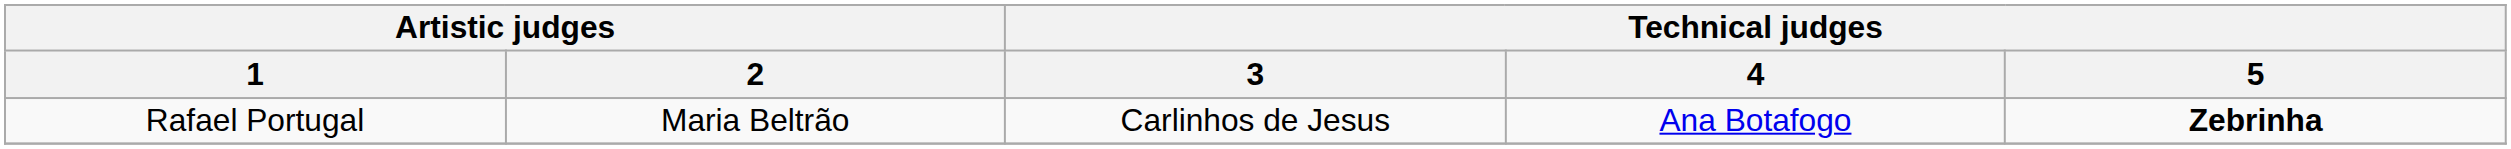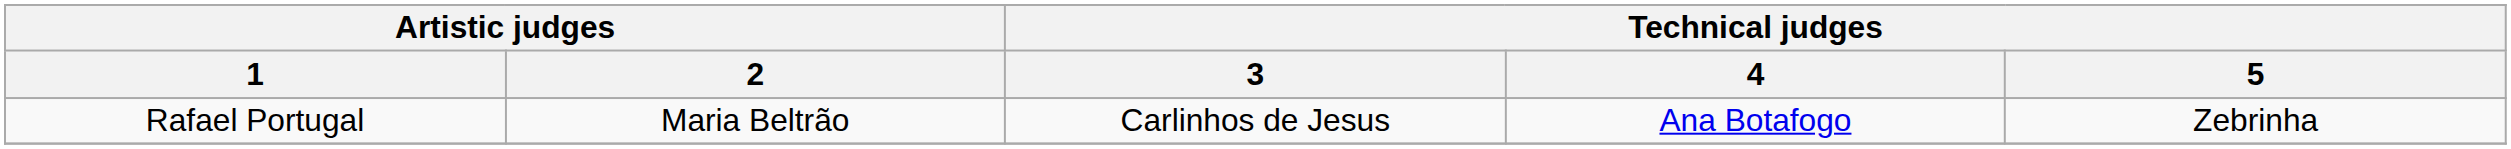Rafael Portugal | Technical judges / 5: bold -> normal
